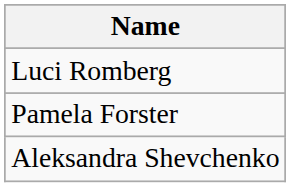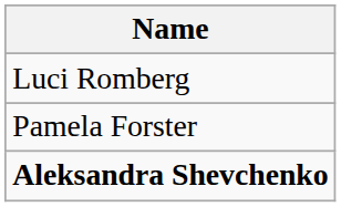row 4 | column 1: normal -> bold
